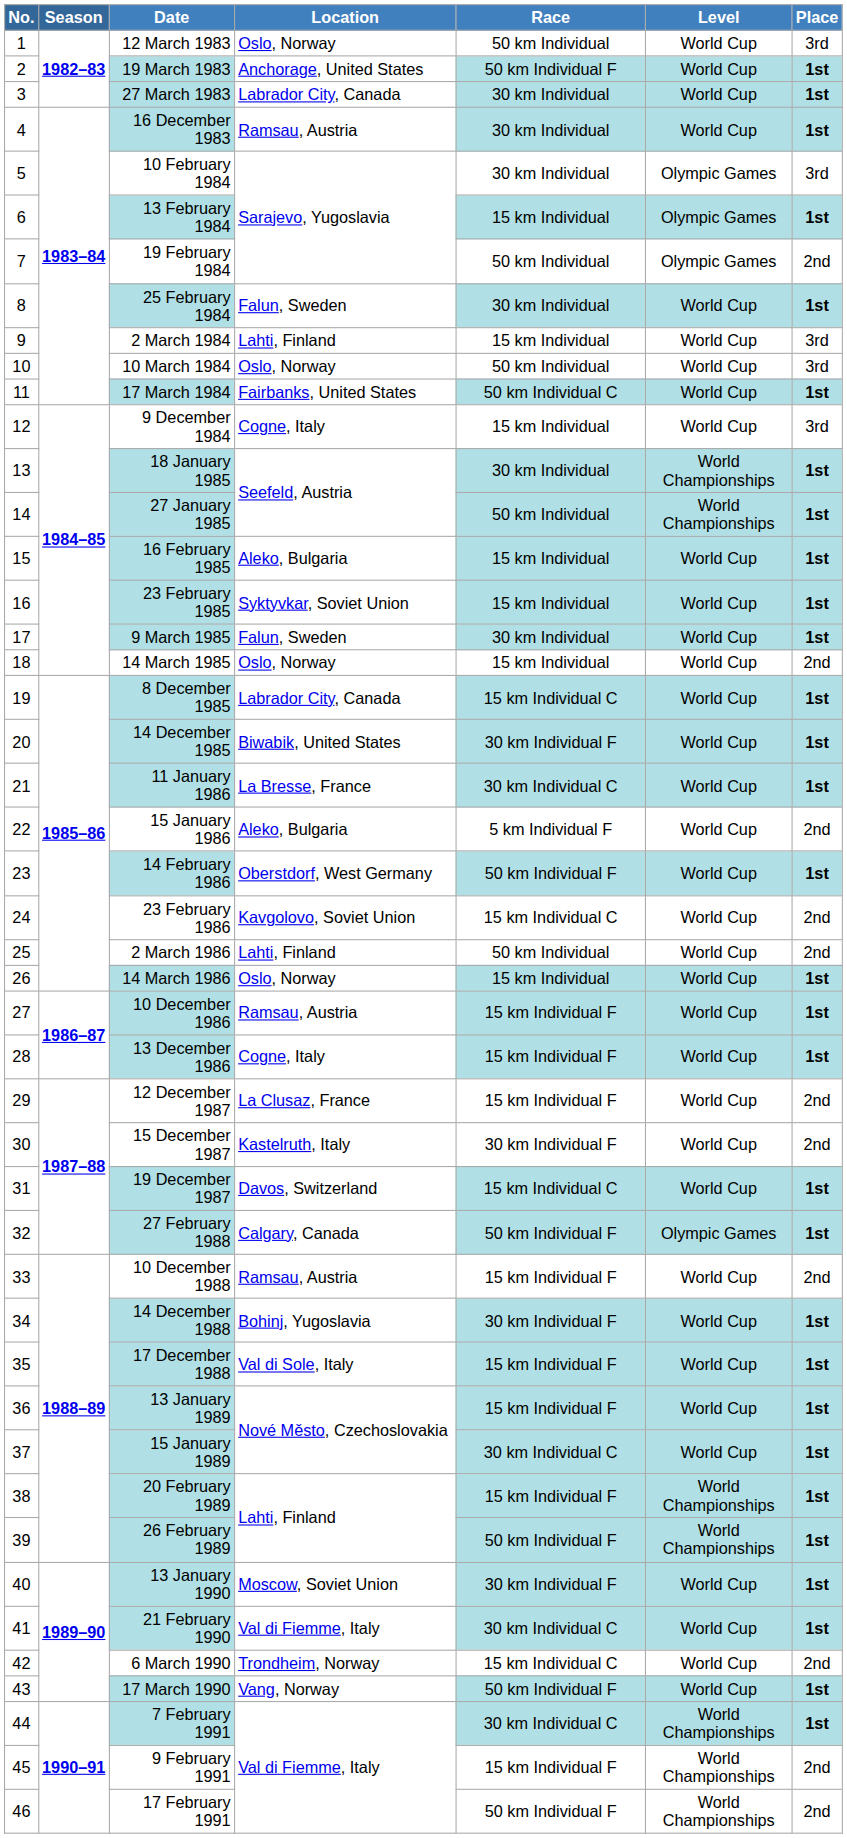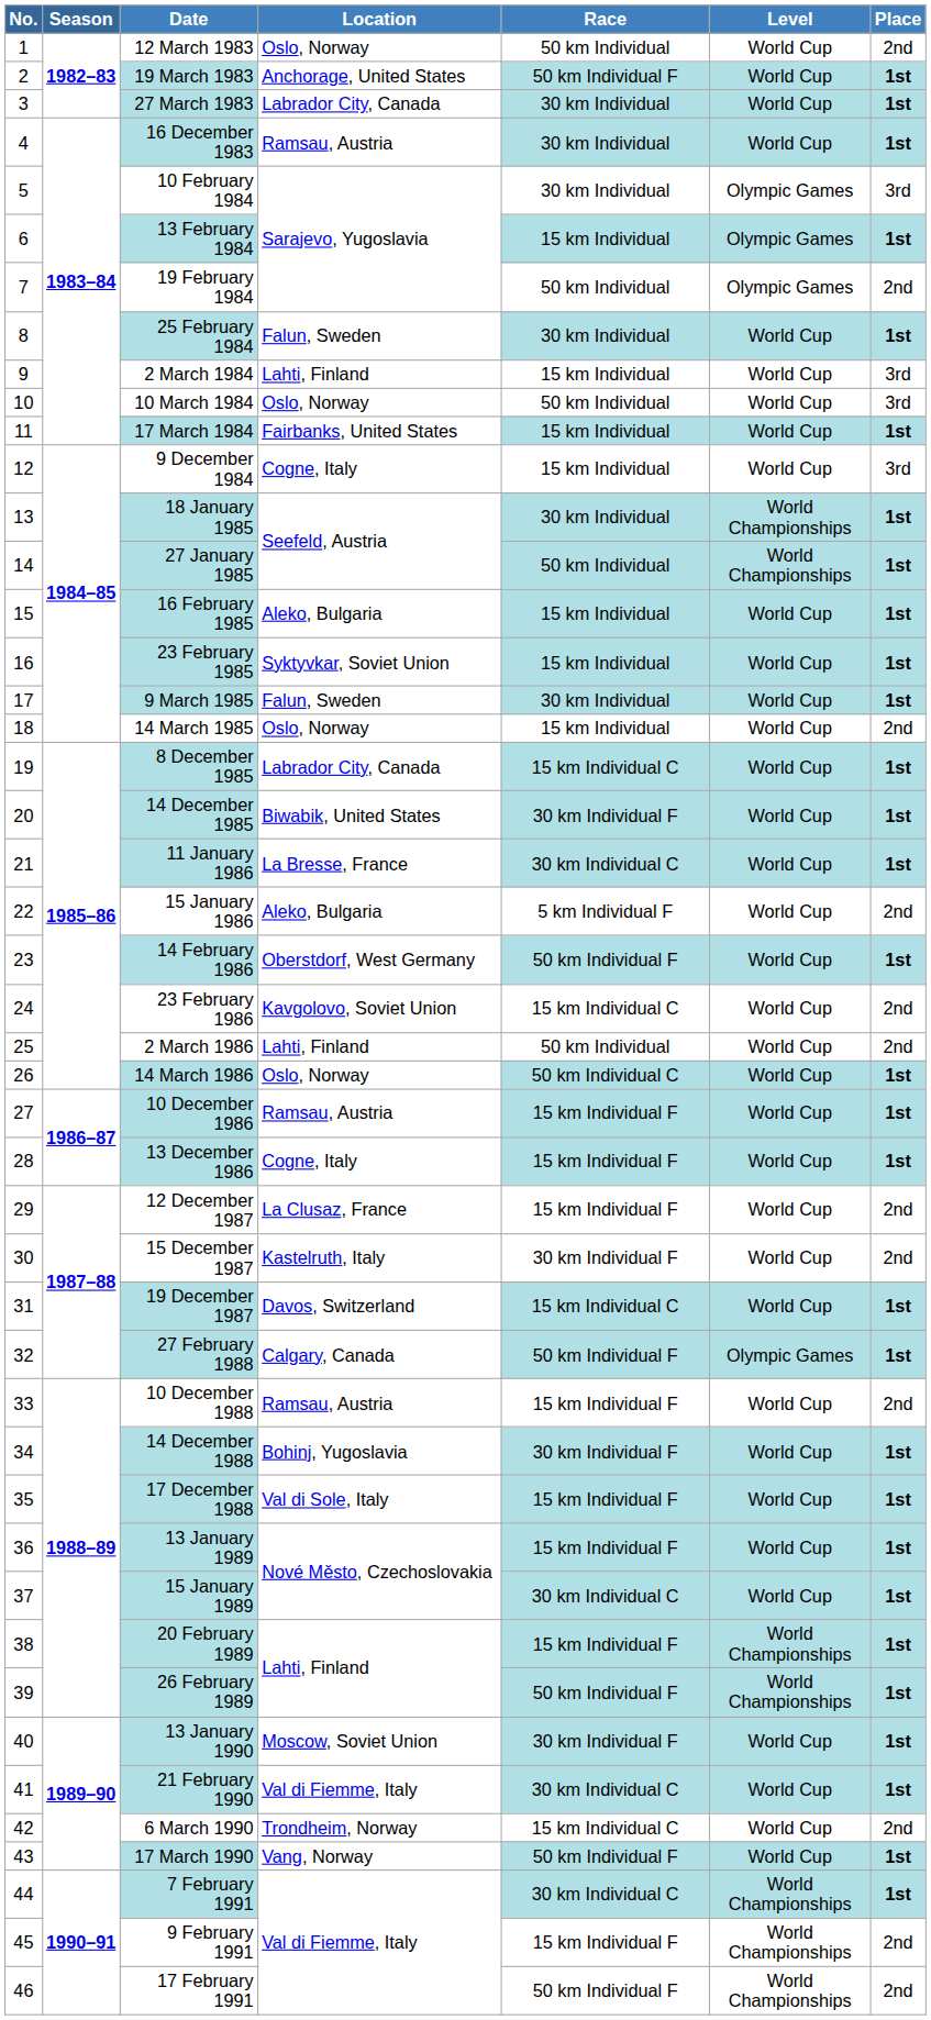12 March 1983 | Place: 3rd -> 2nd
17 March 1984 | Race: 50 km Individual C -> 15 km Individual
14 March 1986 | Race: 15 km Individual -> 50 km Individual C
